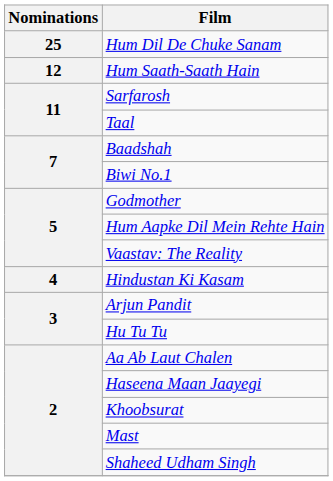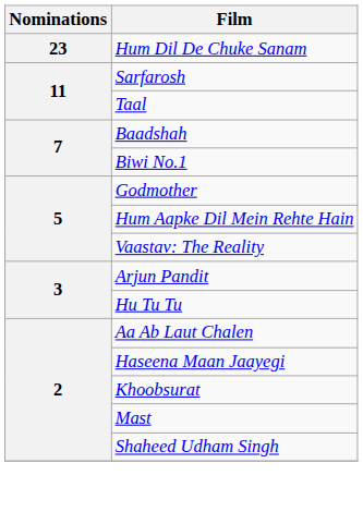Hum Dil De Chuke Sanam | Nominations: 25 -> 23
- row: 12 | Hum Saath-Saath Hain
- row: 4 | Hindustan Ki Kasam
